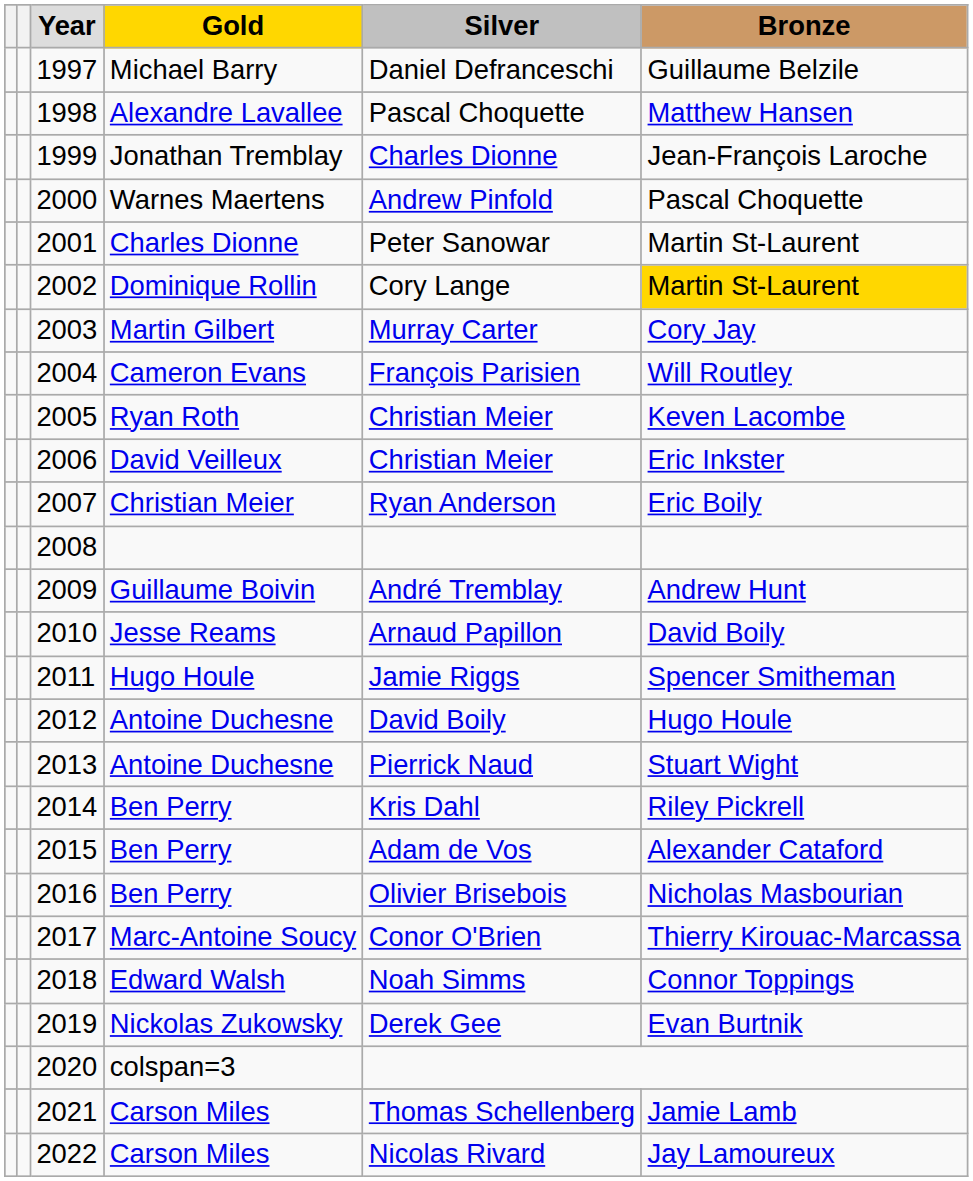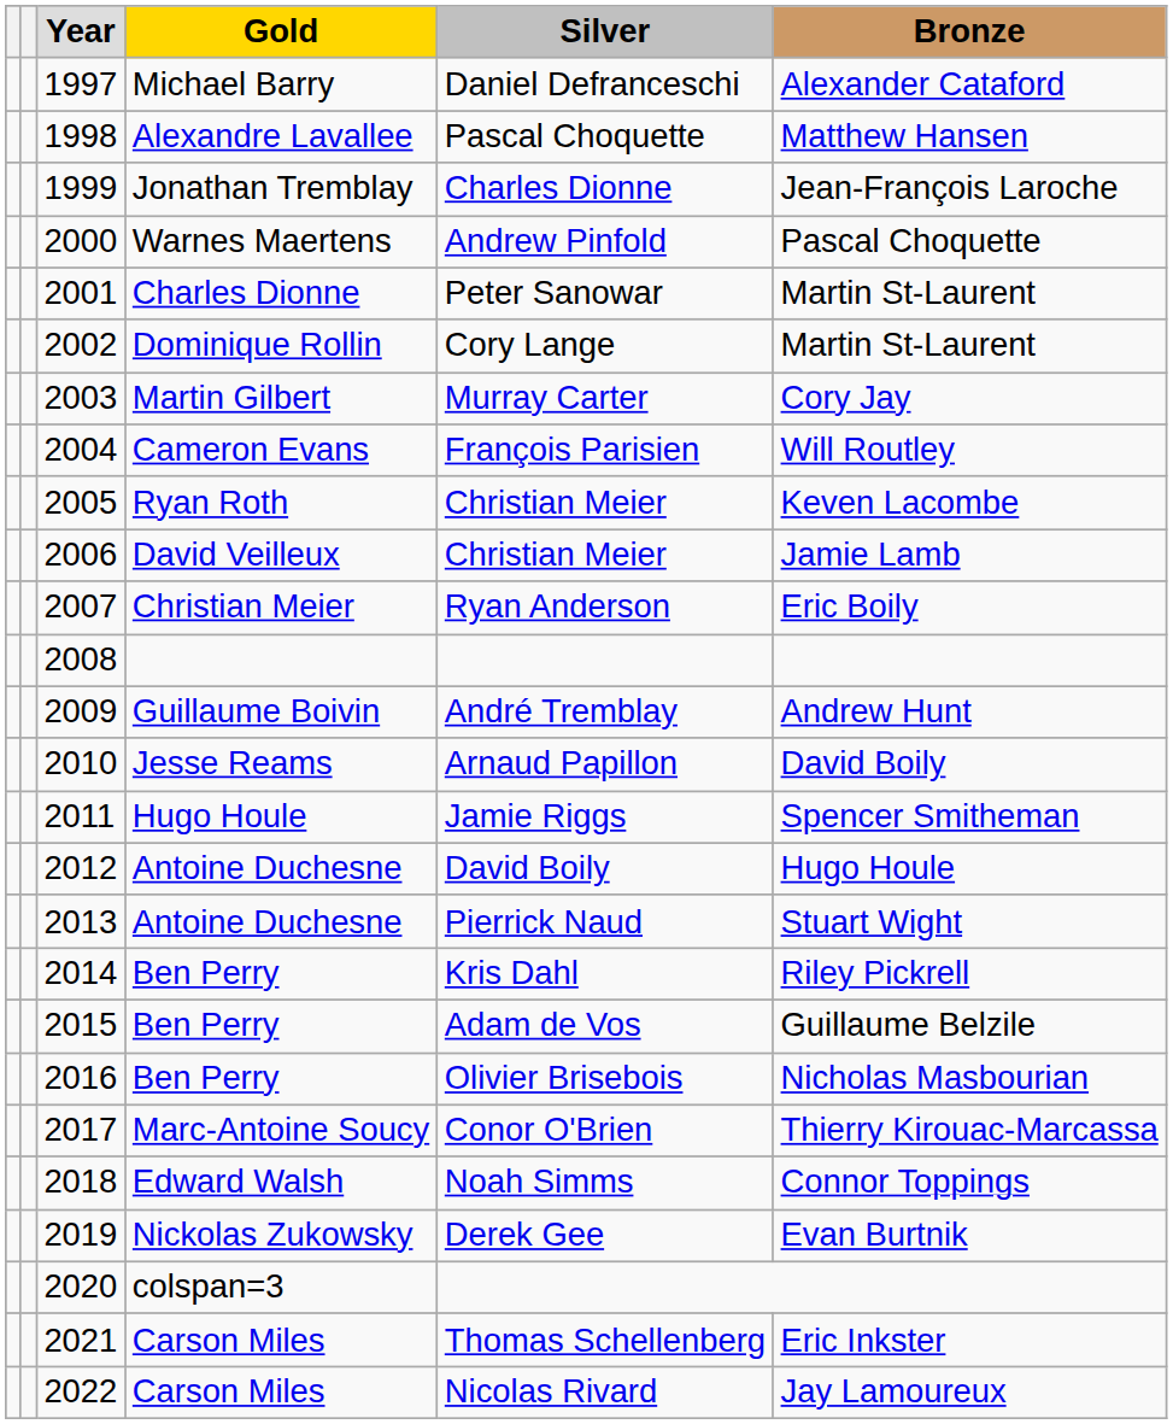1997 | Bronze: Guillaume Belzile -> Alexander Cataford
2002 | Bronze: gold background -> no background
2006 | Bronze: Eric Inkster -> Jamie Lamb
2015 | Bronze: Alexander Cataford -> Guillaume Belzile
2021 | Bronze: Jamie Lamb -> Eric Inkster
